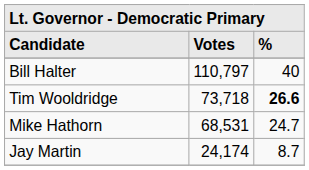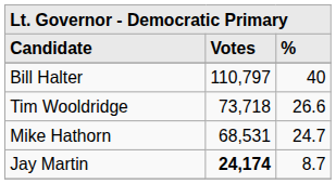Tim Wooldridge | %: bold -> normal
Jay Martin | Votes: normal -> bold
